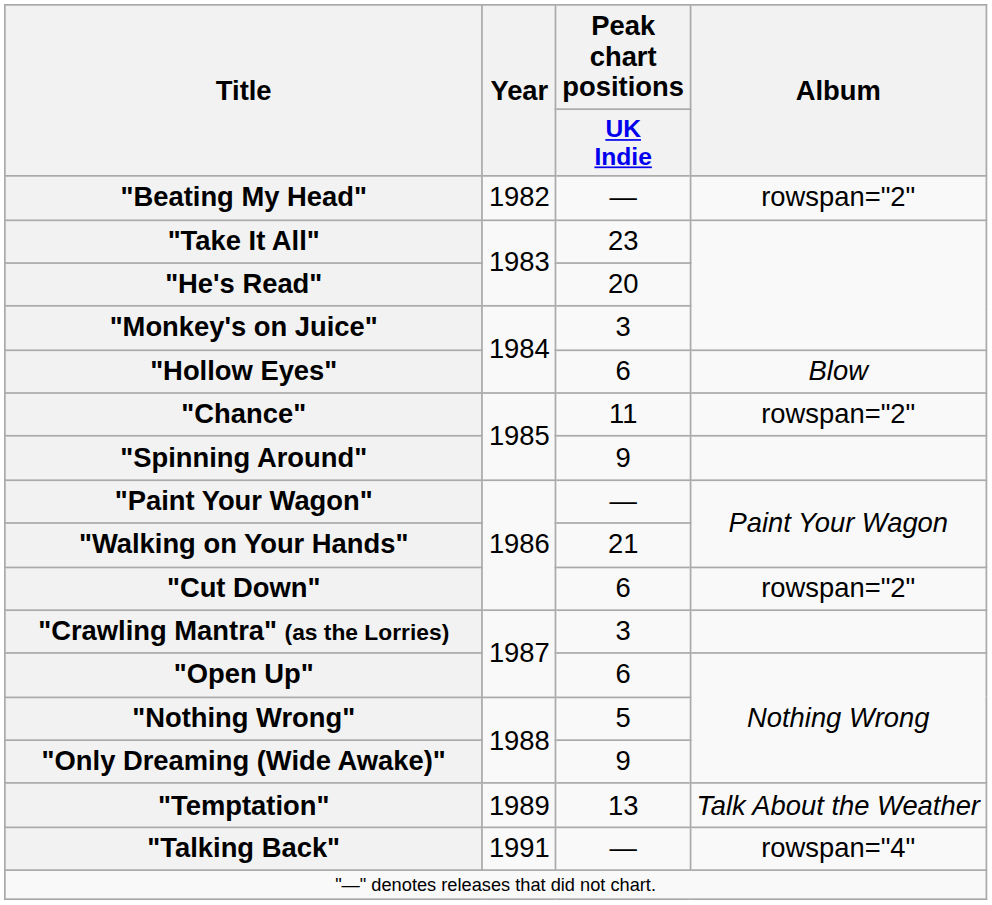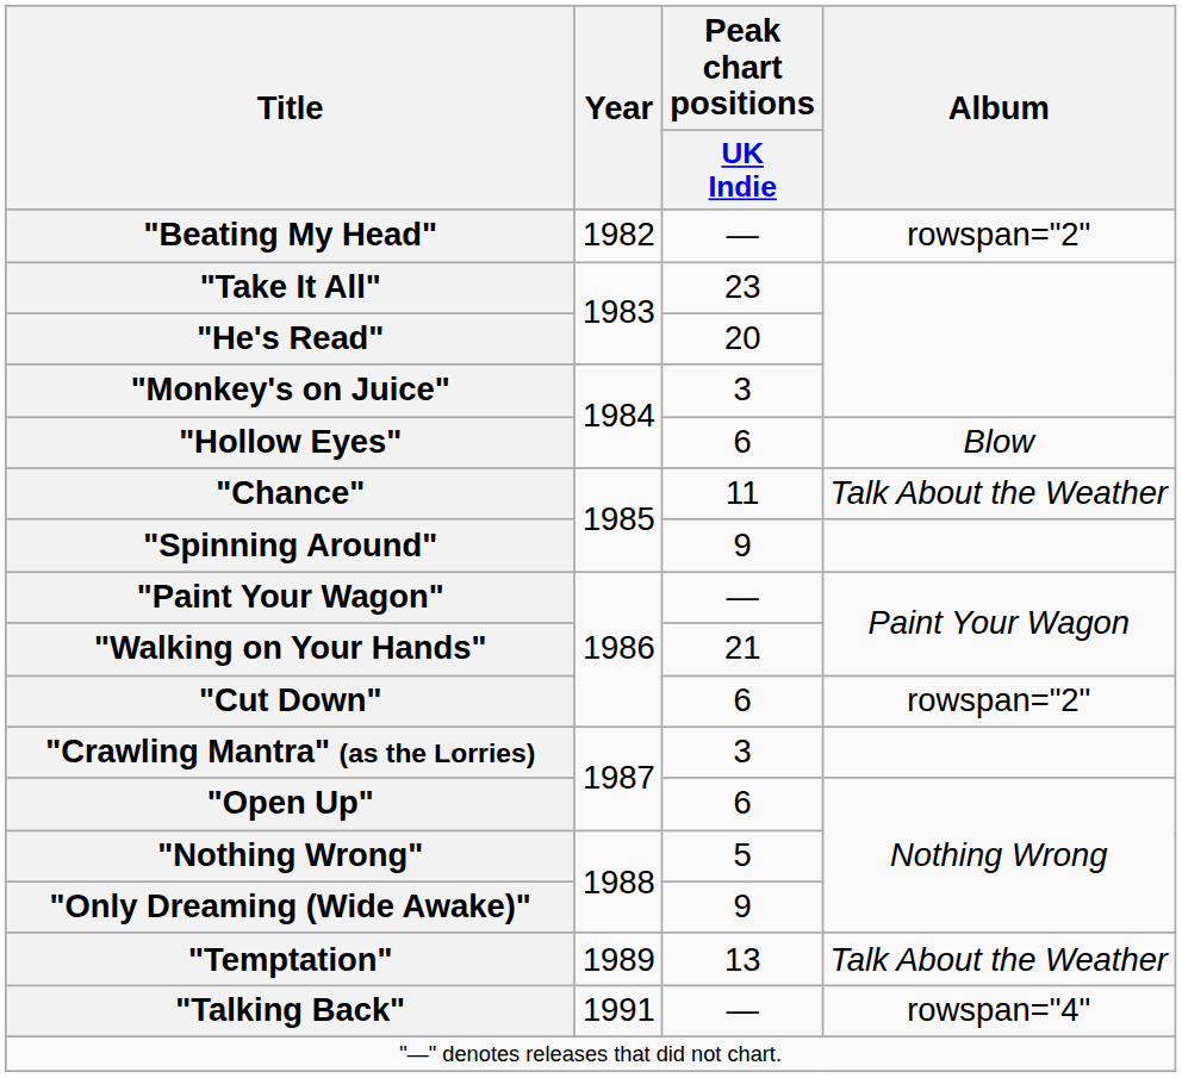"Chance" | Album: rowspan="2" -> Talk About the Weather
